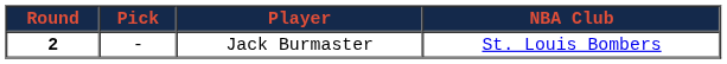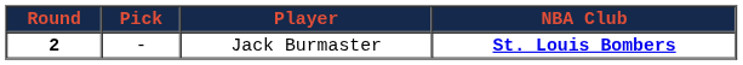Jack Burmaster | NBA Club: normal -> bold
